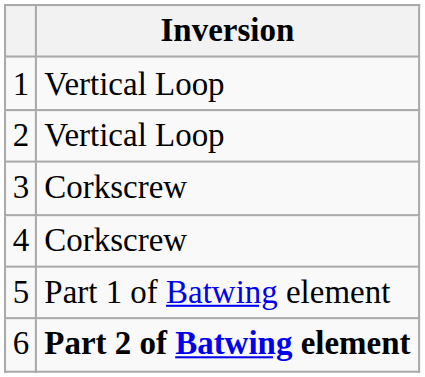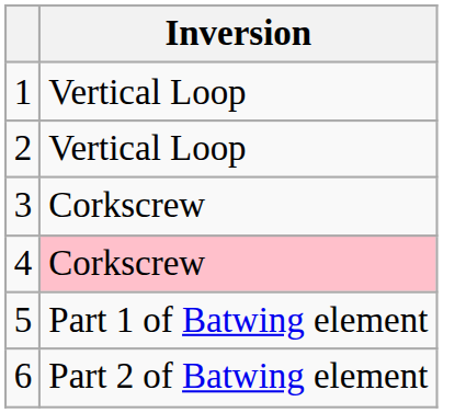4 | Inversion: no background -> pink background
6 | Inversion: bold -> normal
